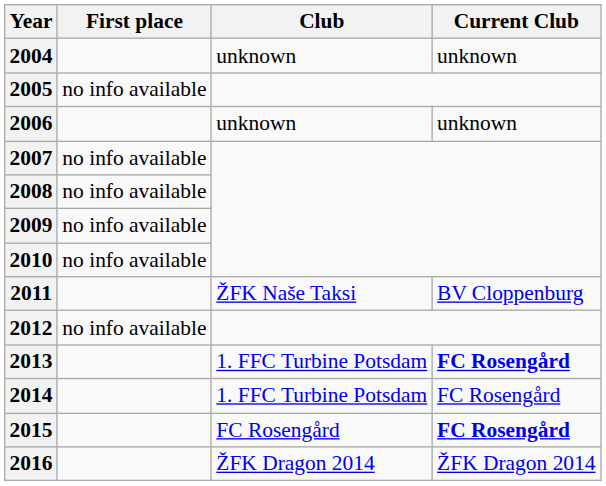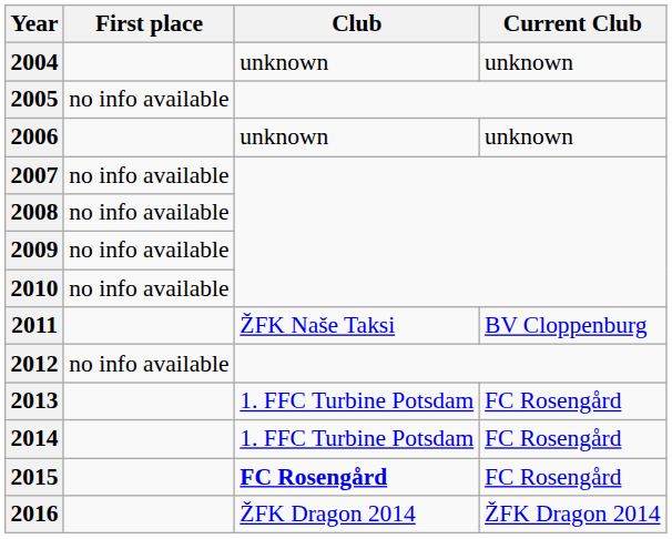2013 | Current Club: bold -> normal
2015 | Club: normal -> bold
2015 | Current Club: bold -> normal
